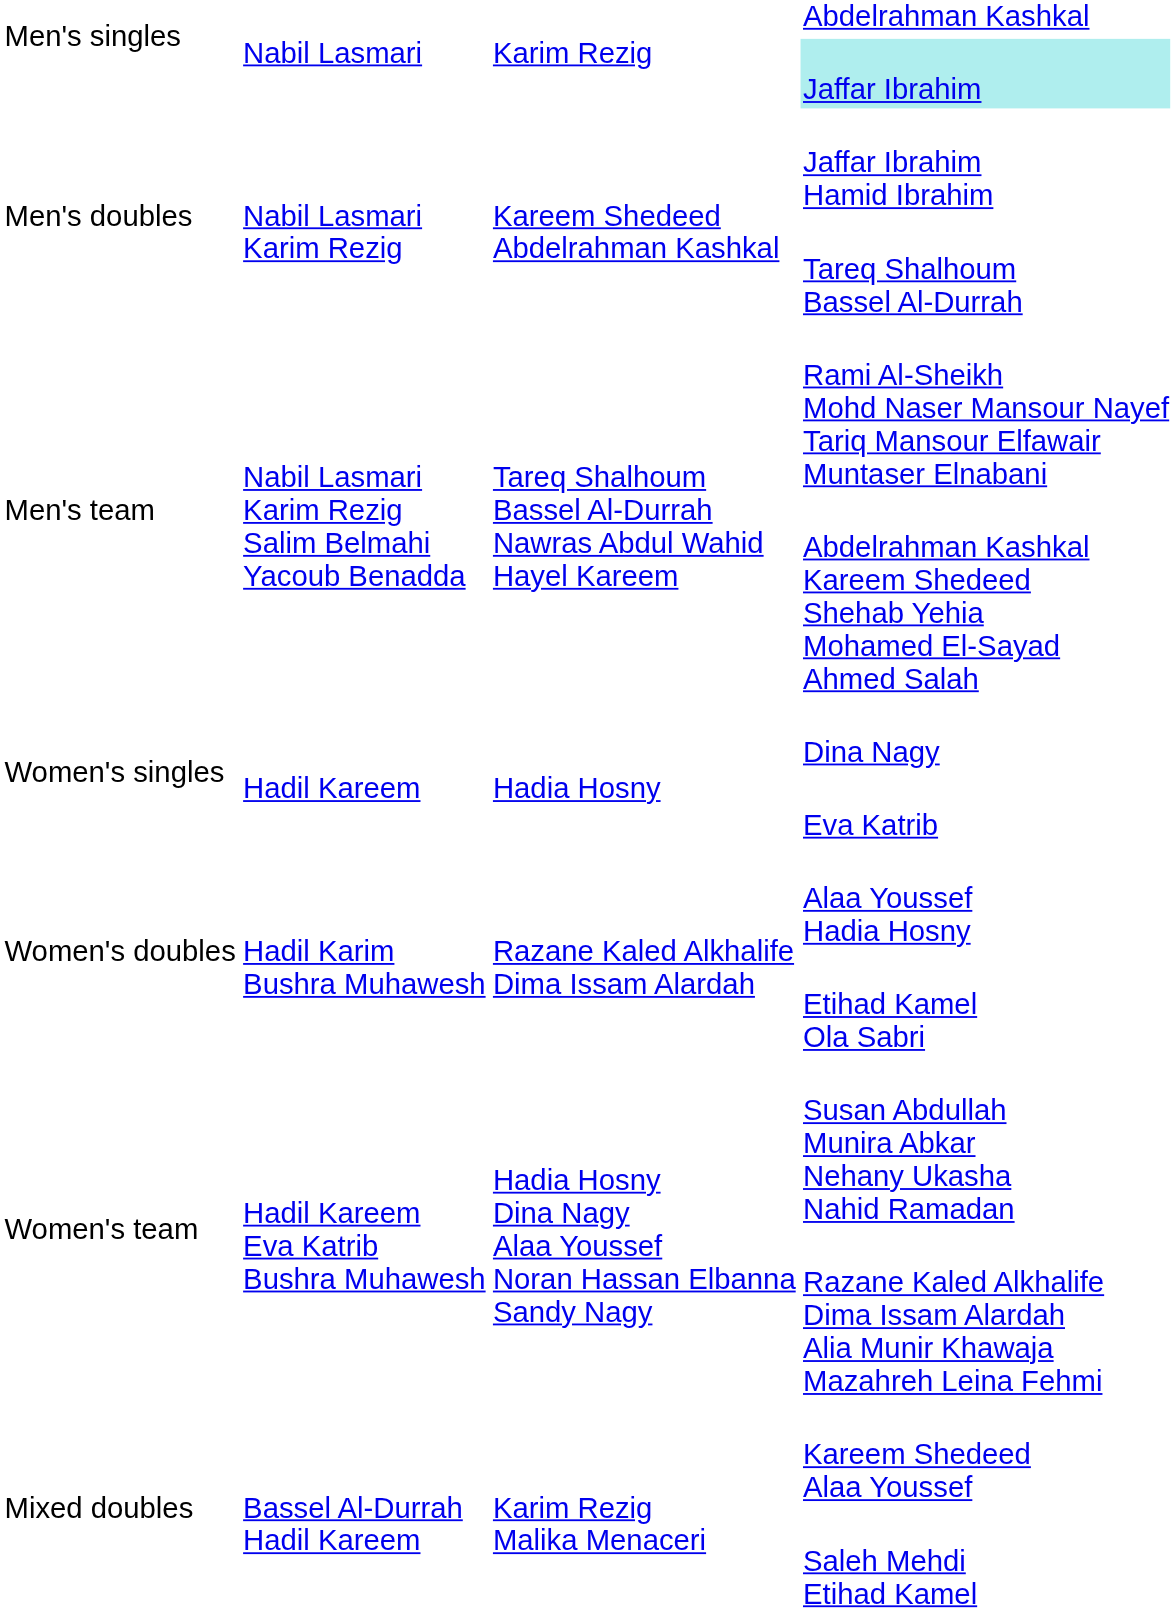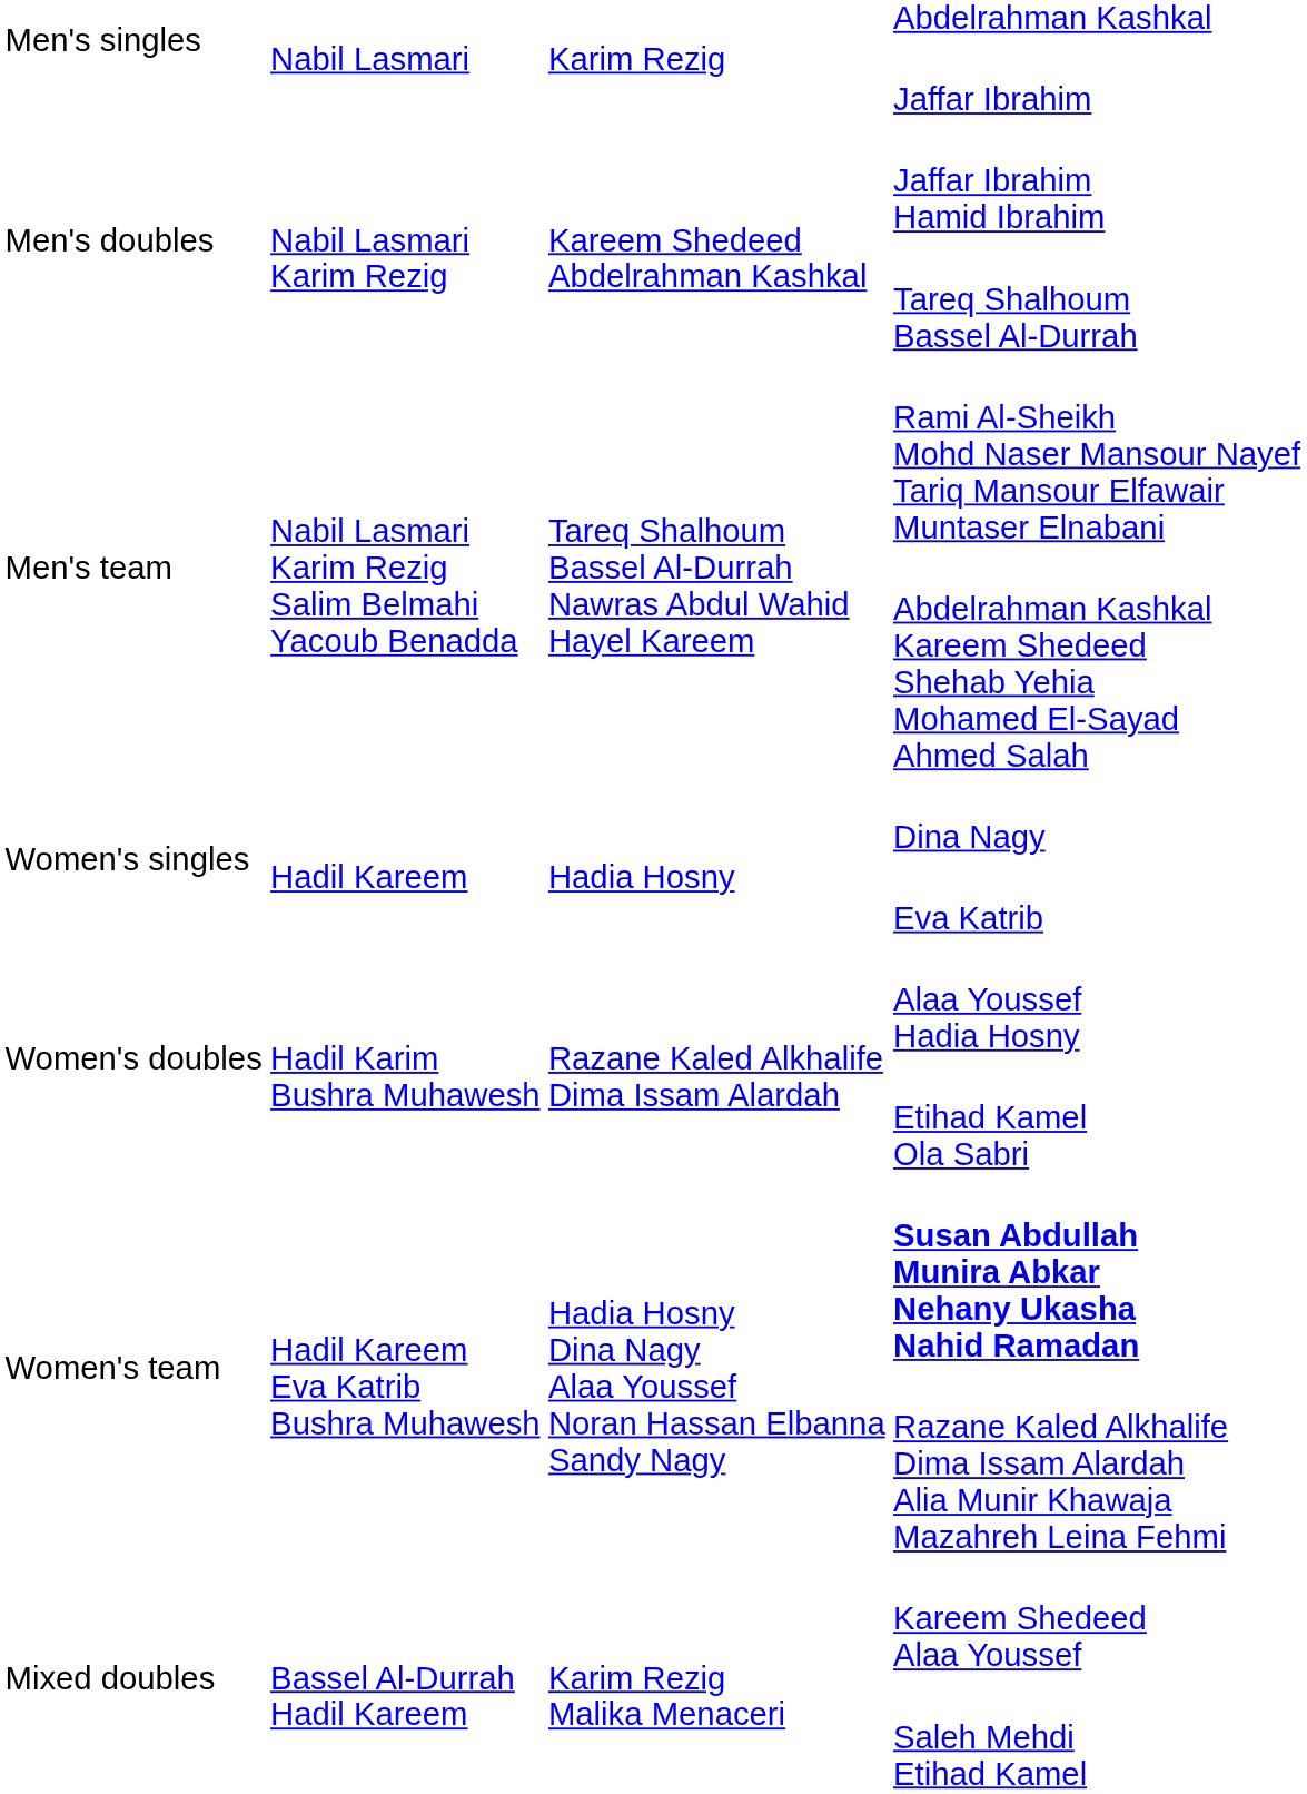Jaffar Ibrahim | column 4: paleturquoise background -> no background
Susan Abdullah Munira Abkar Nehany Ukasha Nahid Ramadan | column 4: normal -> bold
